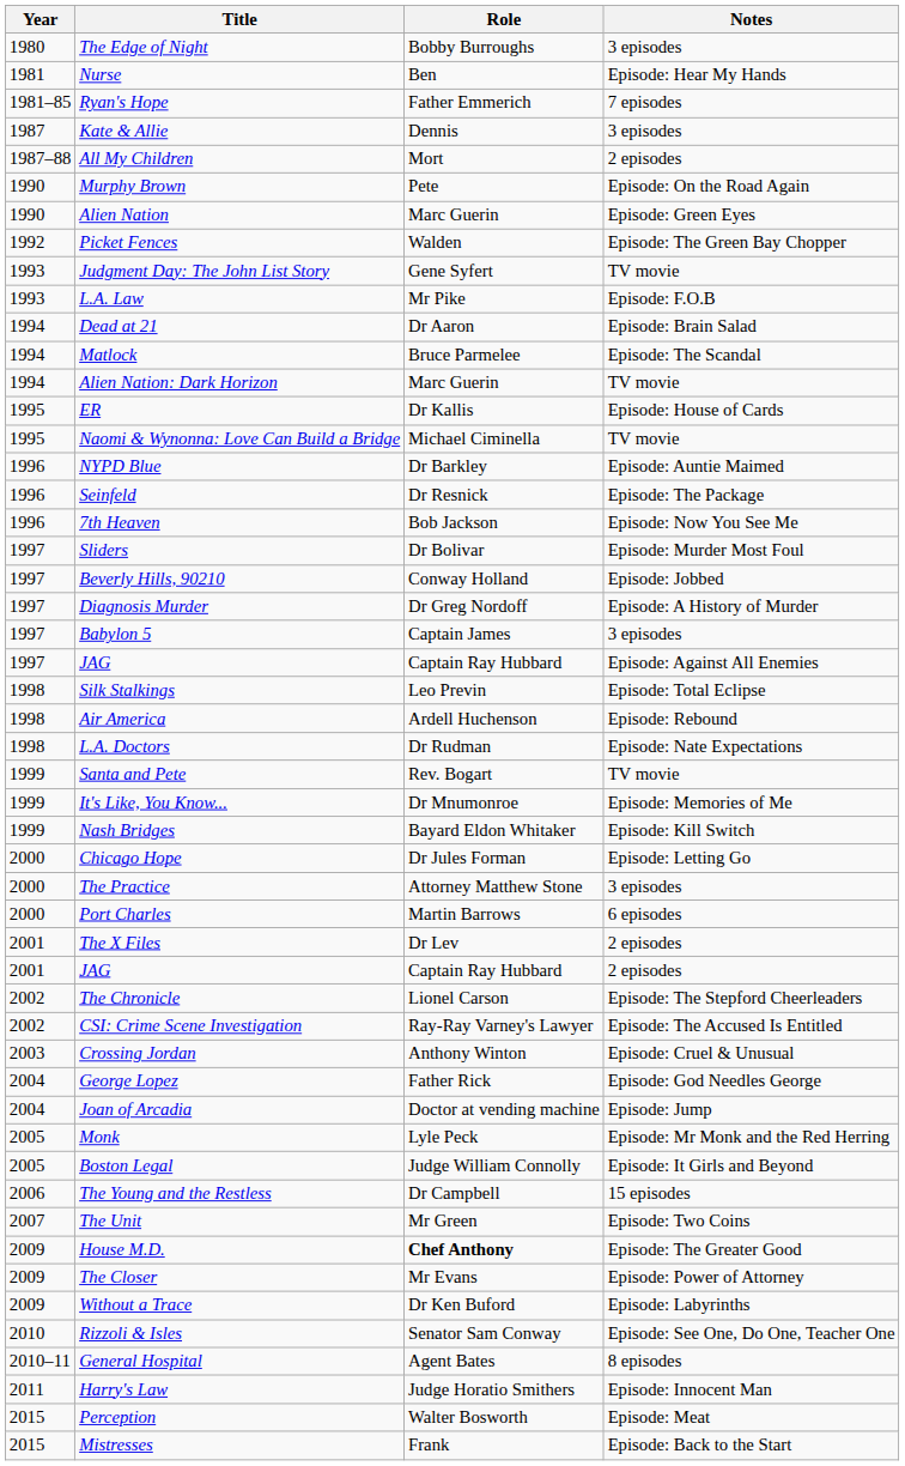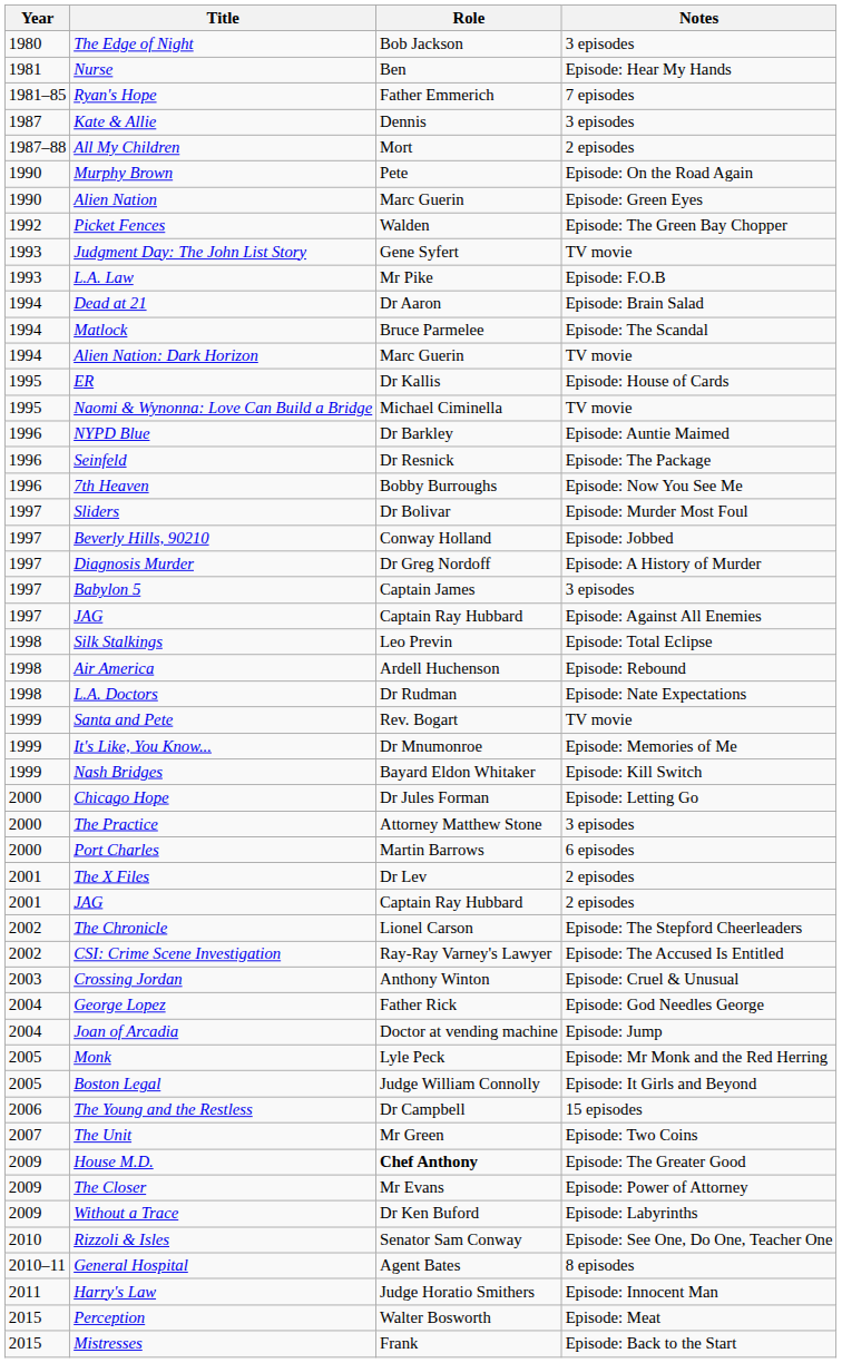The Edge of Night | Role: Bobby Burroughs -> Bob Jackson
7th Heaven | Role: Bob Jackson -> Bobby Burroughs
